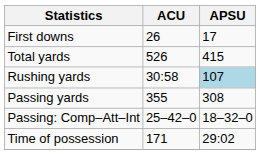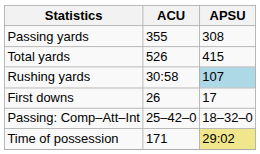rows swapped: First downs <-> Passing yards
Time of possession | APSU: no background -> khaki background
